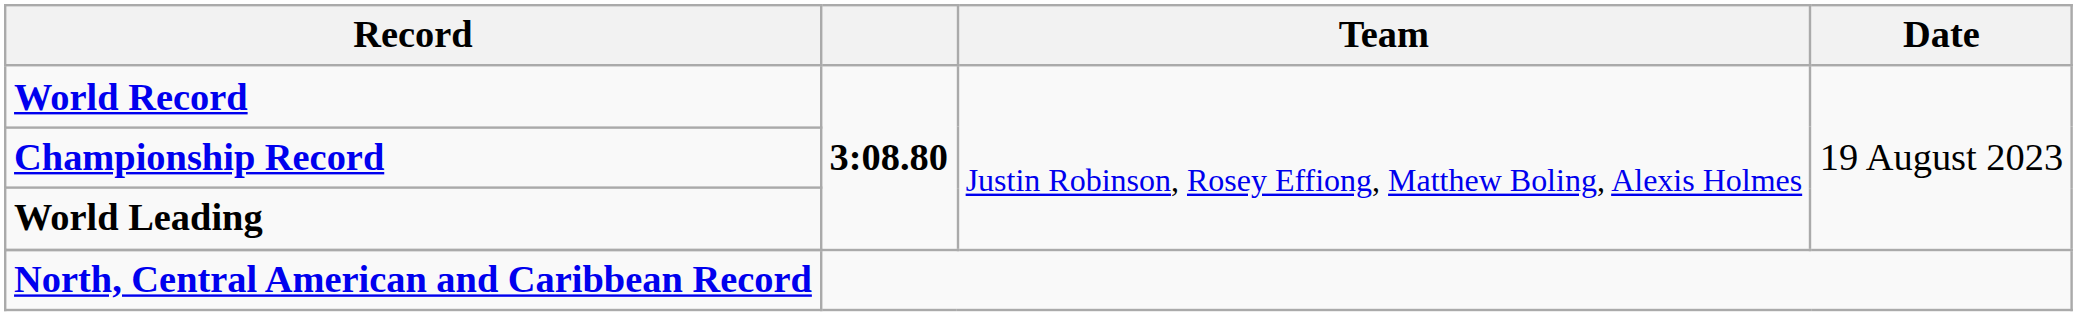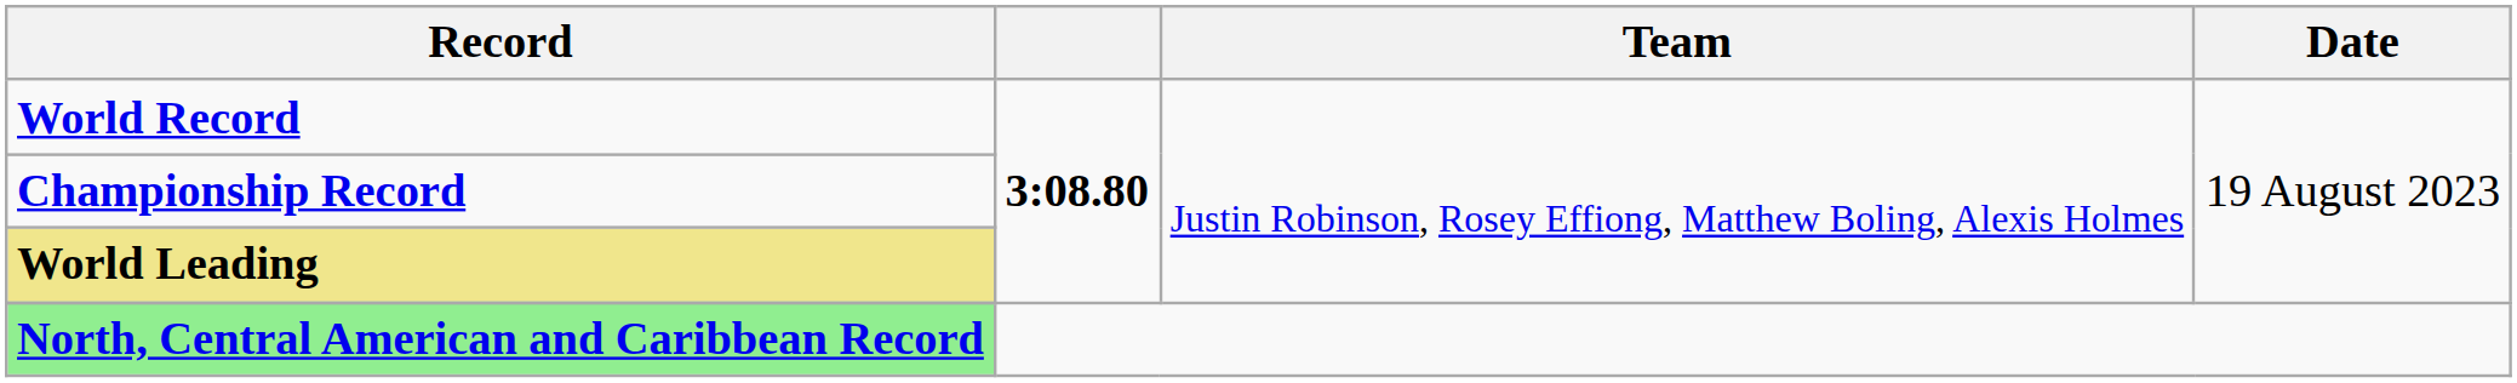World Leading | Record: no background -> khaki background
North, Central American and Caribbean Record | Record: no background -> lightgreen background
